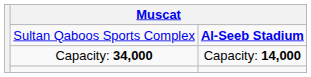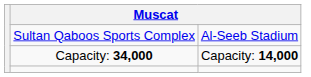Sultan Qaboos Sports Complex | column 3: bold -> normal
